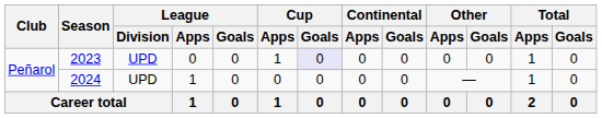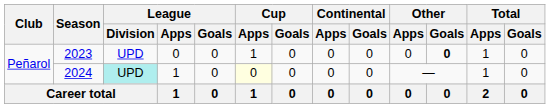2023 | Cup / Goals: lavender background -> no background
2023 | Other / Goals: normal -> bold
2024 | League / Division: no background -> paleturquoise background
2024 | Cup / Apps: no background -> lightyellow background
